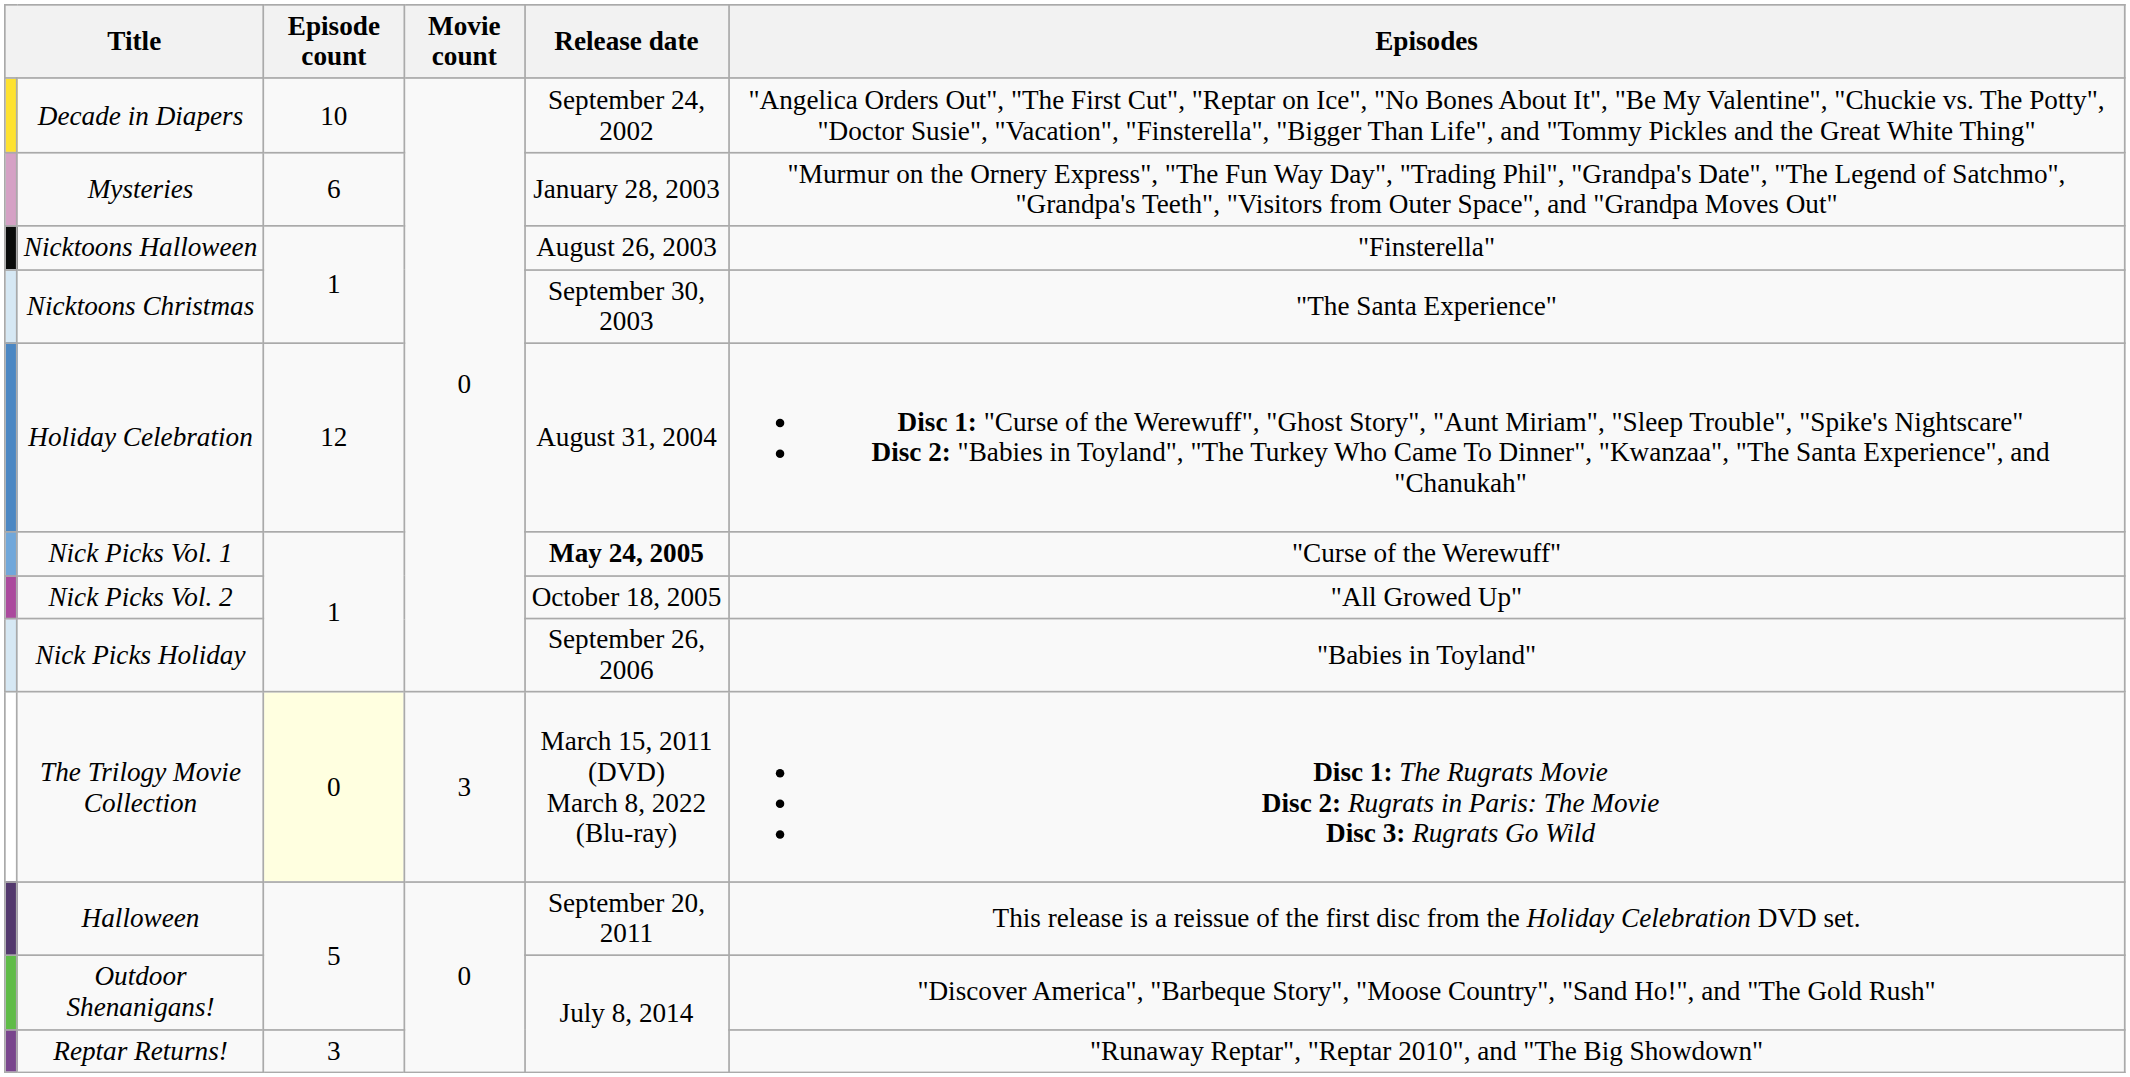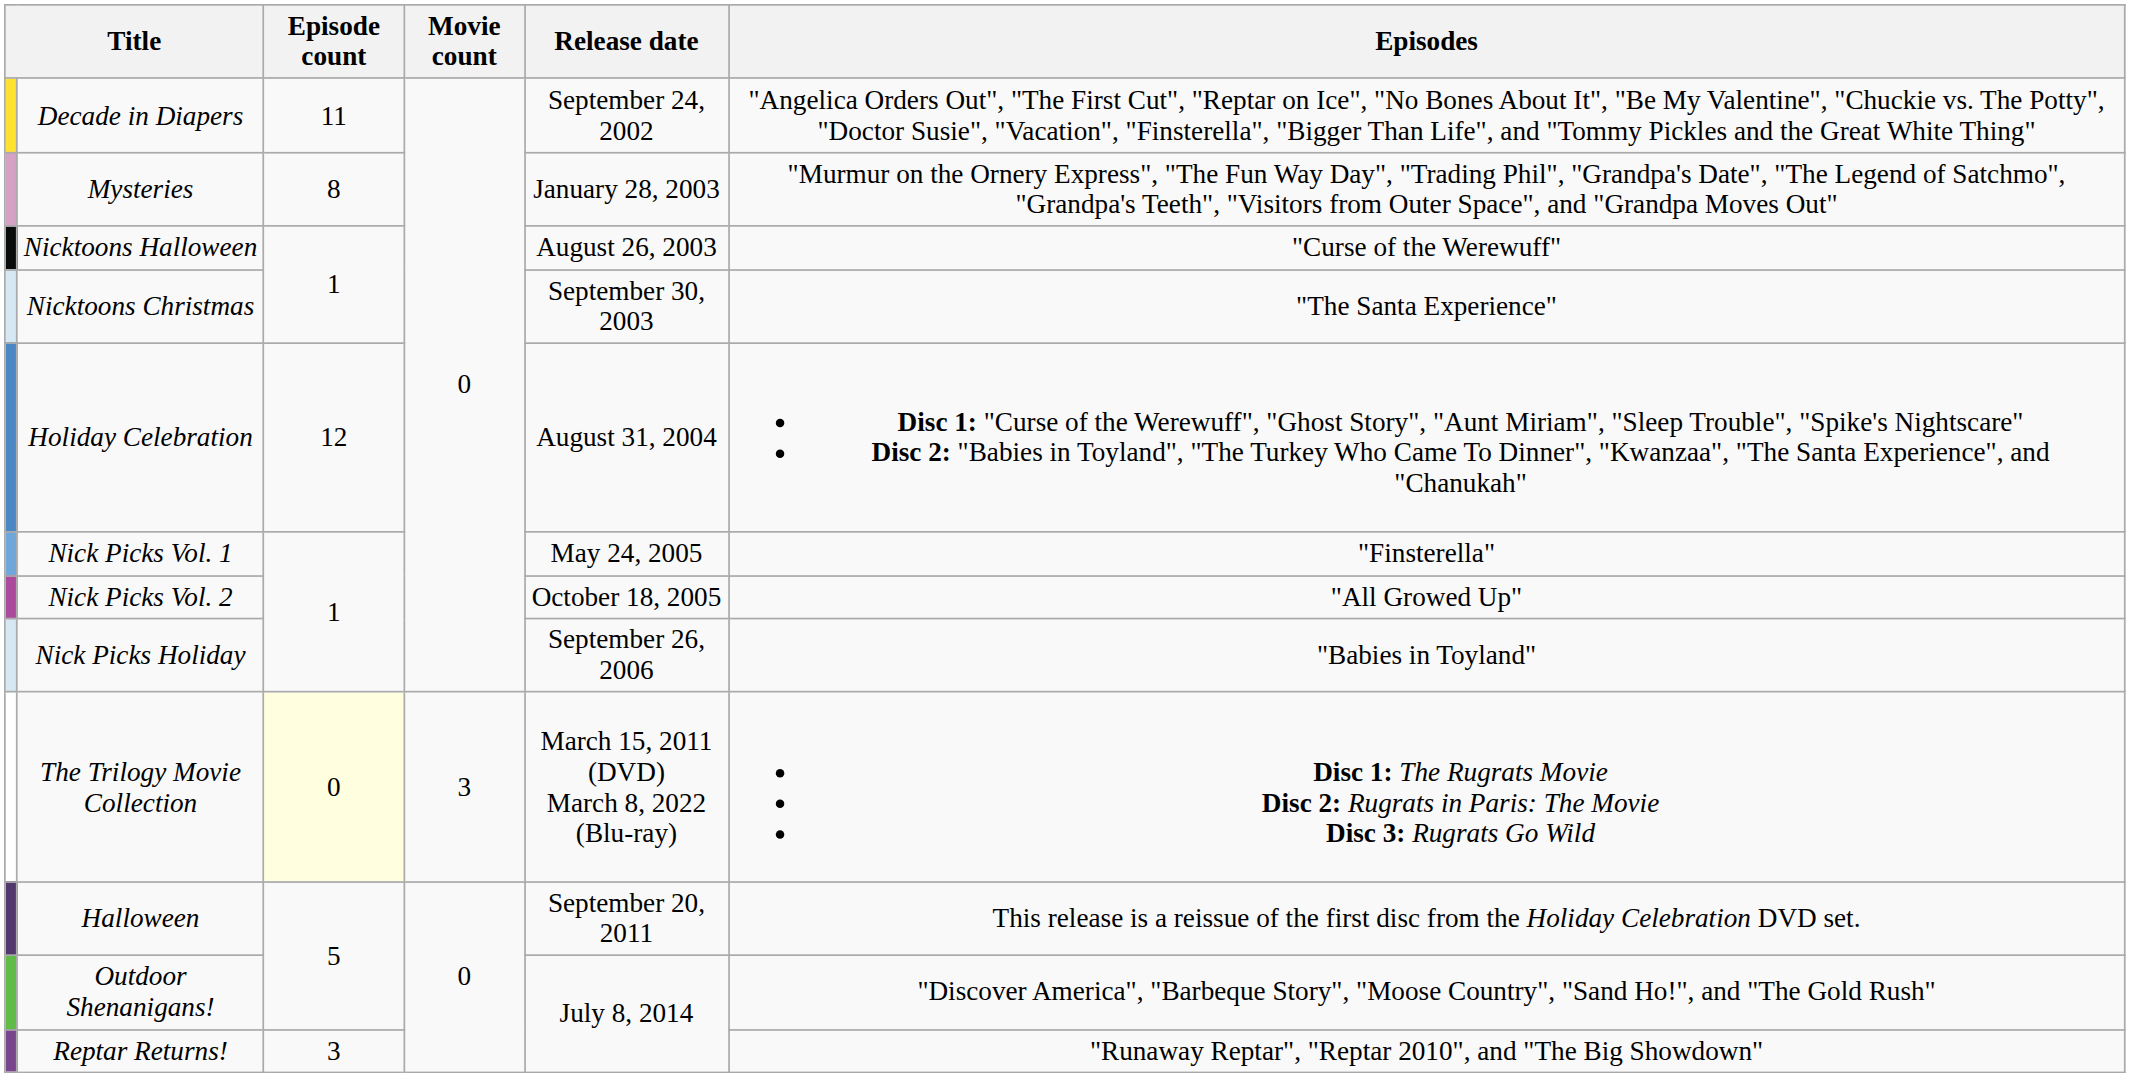Decade in Diapers | Episode count: 10 -> 11
Mysteries | Episode count: 6 -> 8
Nicktoons Halloween | Episodes: "Finsterella" -> "Curse of the Werewuff"
Nick Picks Vol. 1 | Release date: bold -> normal
Nick Picks Vol. 1 | Episodes: "Curse of the Werewuff" -> "Finsterella"
